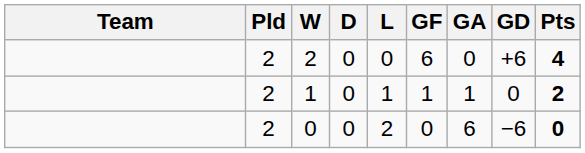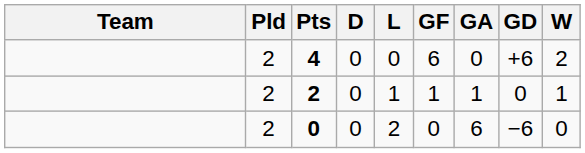columns swapped: W <-> Pts
